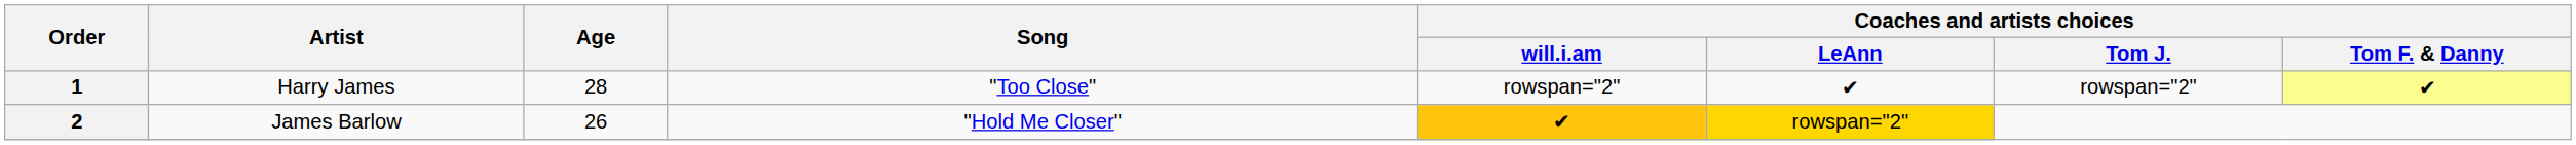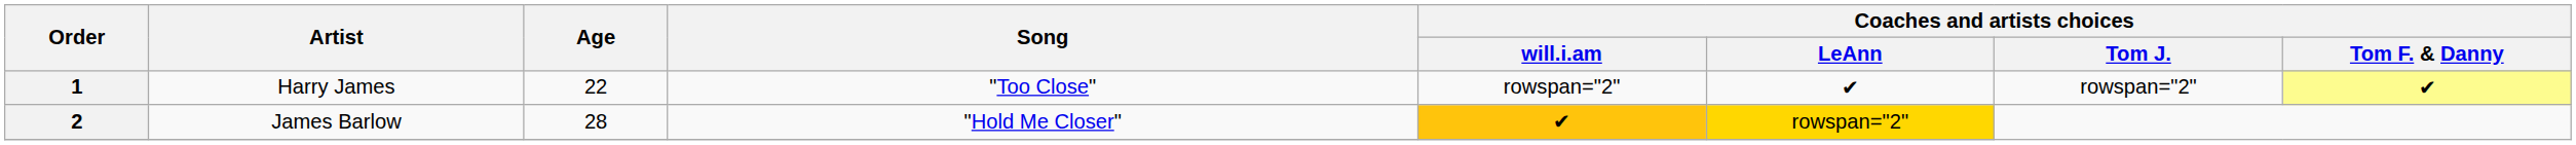1 | Age: 28 -> 22
2 | Age: 26 -> 28
